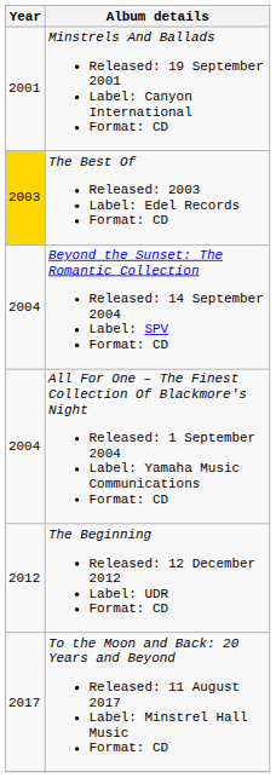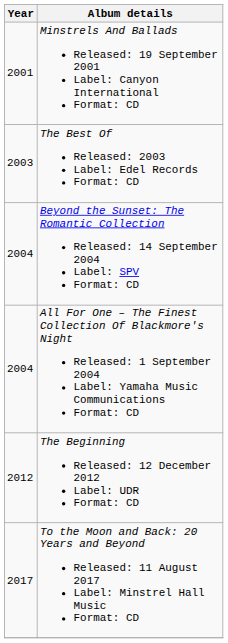The Best Of Released: 2003 Label: Edel Records Format: CD | Year: gold background -> no background
